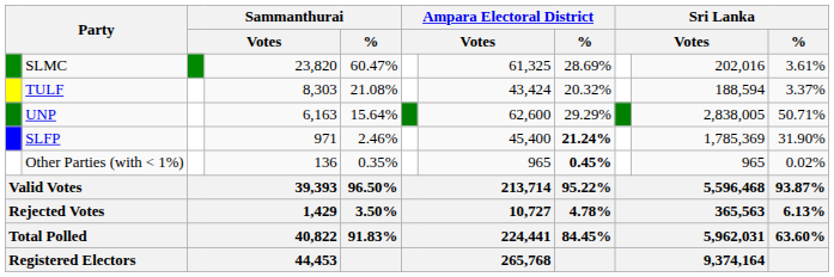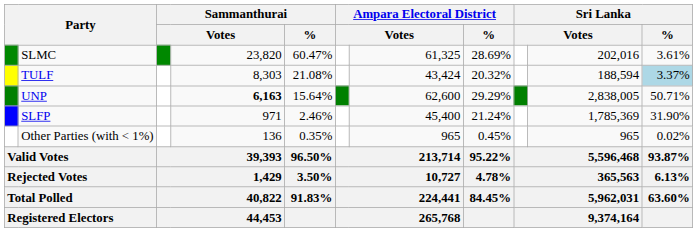TULF | Sri Lanka / %: no background -> lightblue background
UNP | column 4: normal -> bold
SLFP | Ampara Electoral District / %: bold -> normal
Other Parties (with < 1%) | Ampara Electoral District / %: bold -> normal
